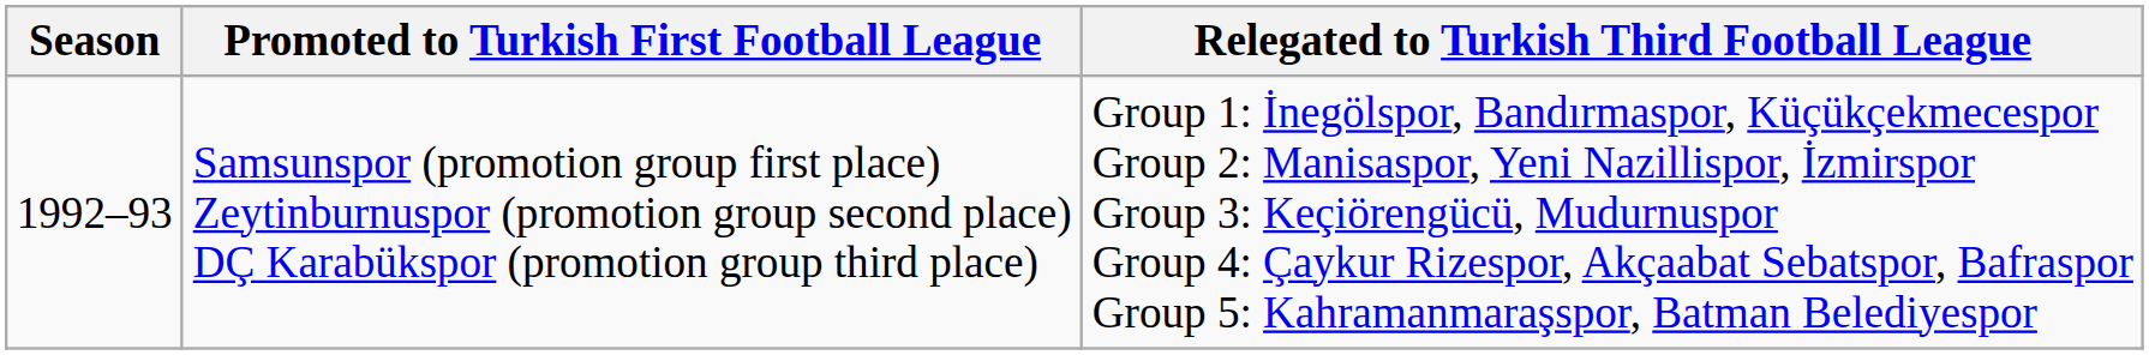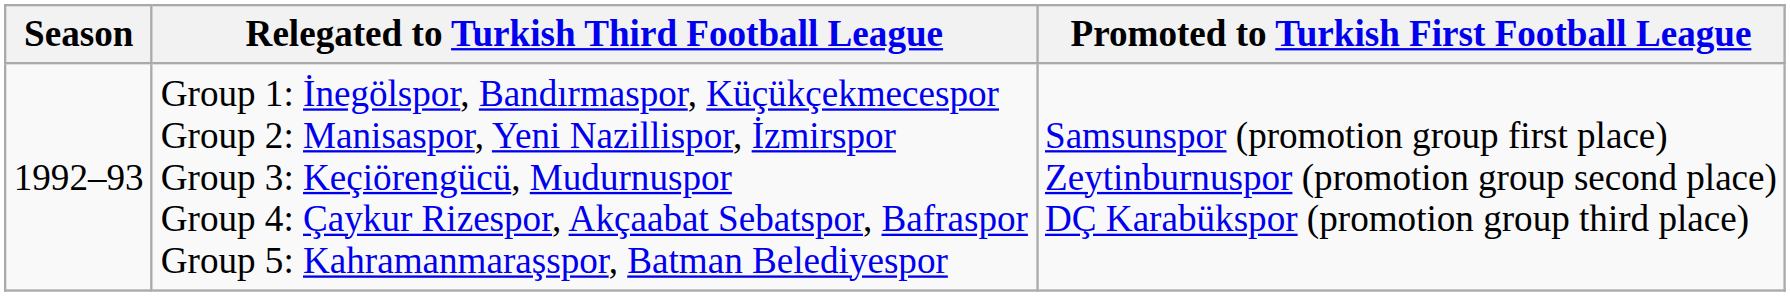columns swapped: Promoted to Turkish First Football League <-> Relegated to Turkish Third Football League
